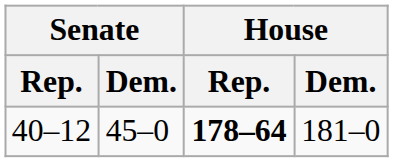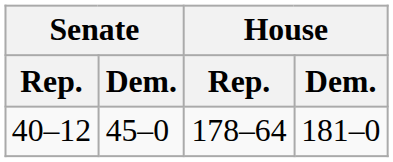40–12 | House / Rep.: bold -> normal
